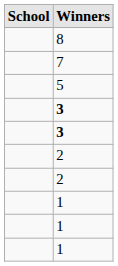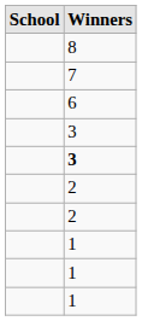row 4 | Winners: 5 -> 6
row 5 | Winners: bold -> normal
